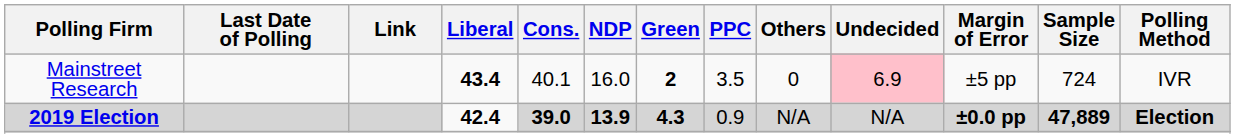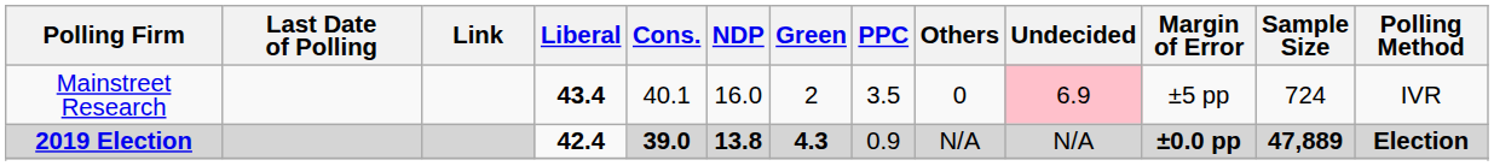Mainstreet Research | Green: bold -> normal
2019 Election | NDP: 13.9 -> 13.8
